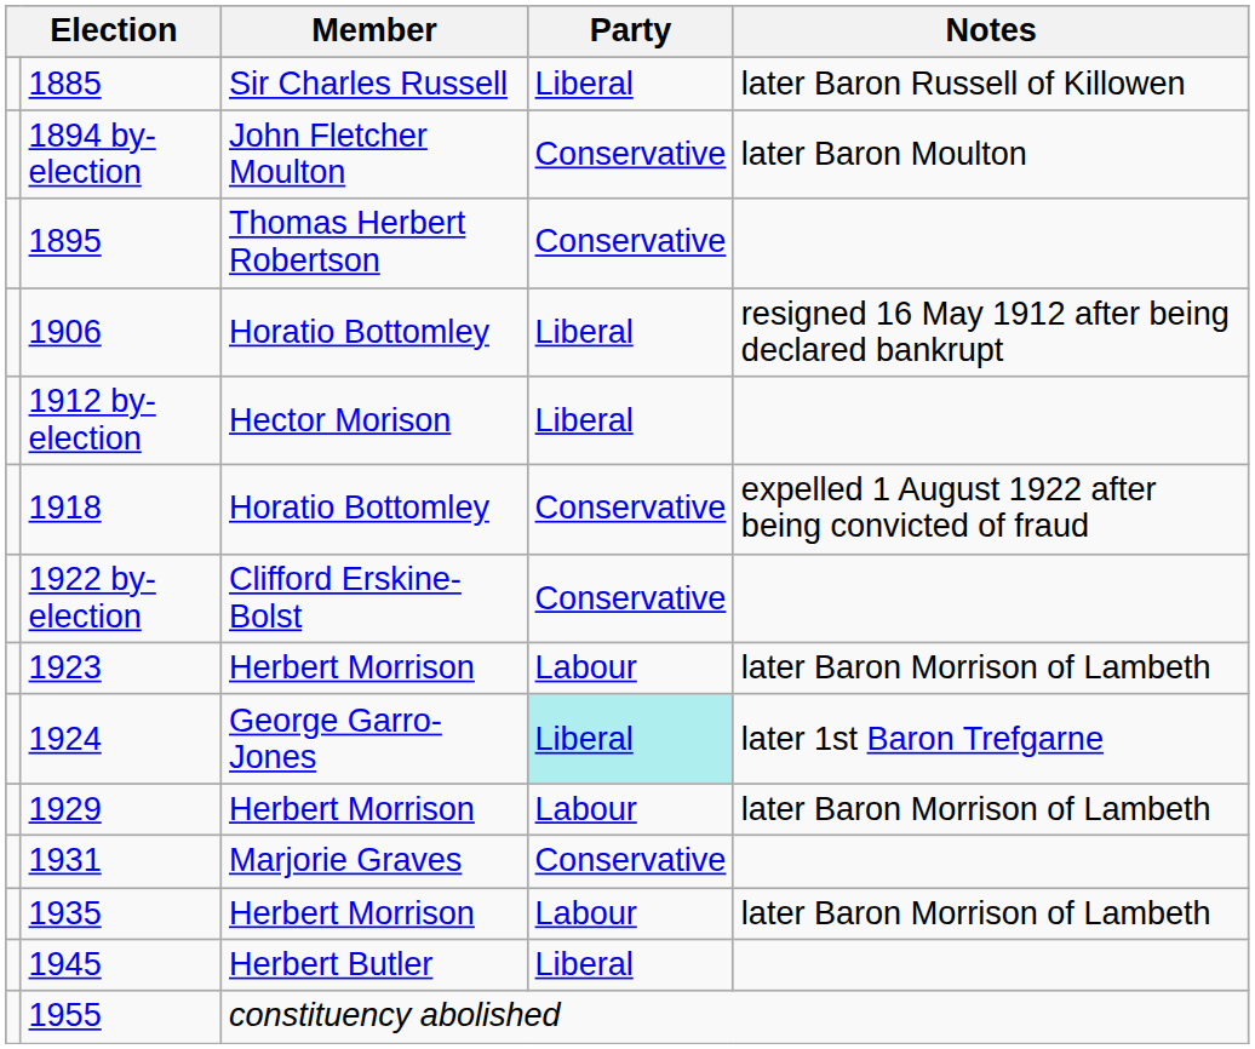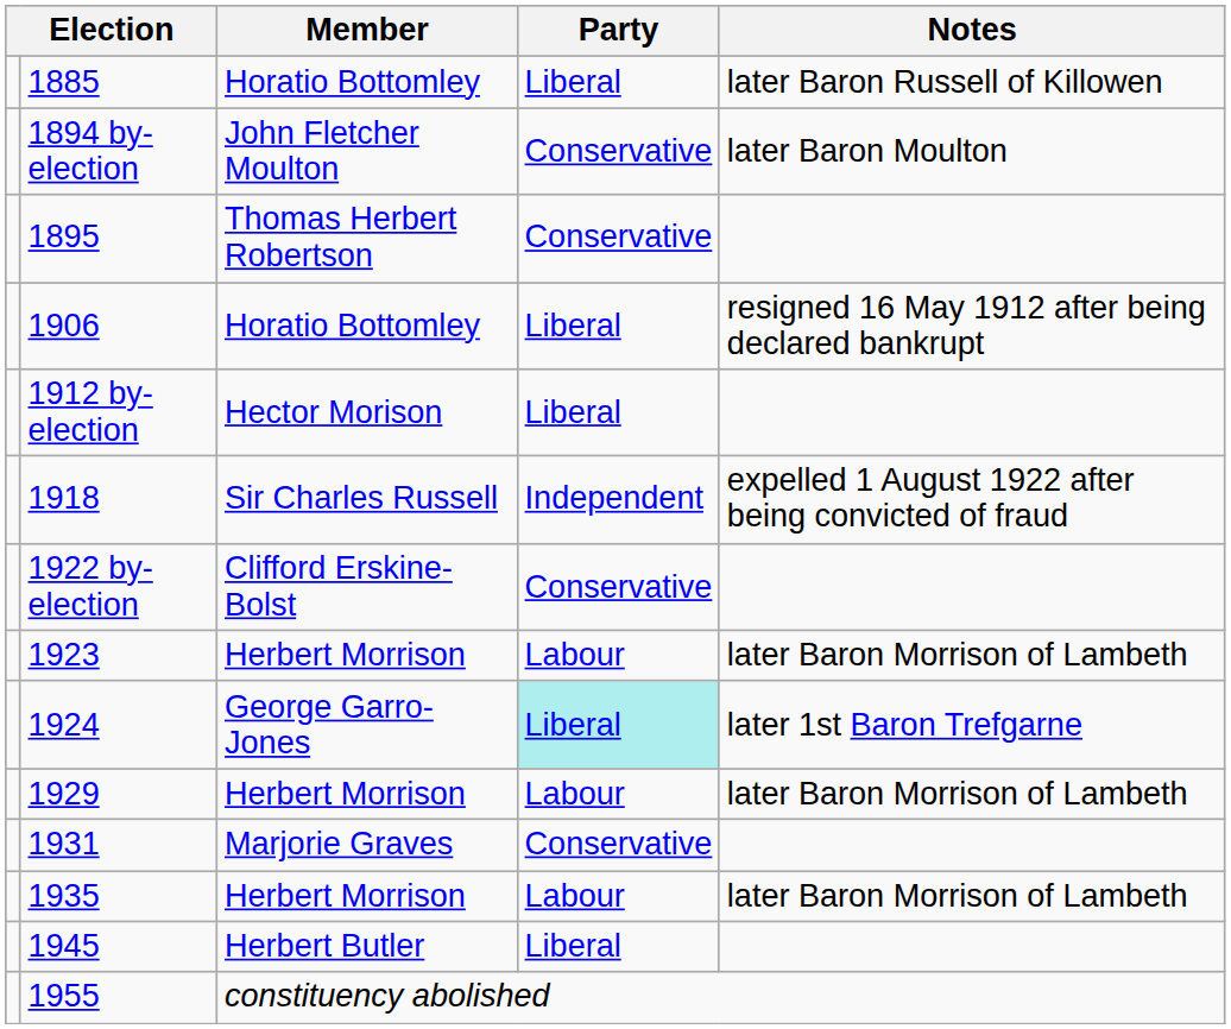1885 | Member: Sir Charles Russell -> Horatio Bottomley
1918 | Member: Horatio Bottomley -> Sir Charles Russell
1918 | Party: Conservative -> Independent
